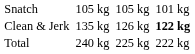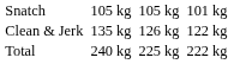Clean & Jerk | column 4: bold -> normal
